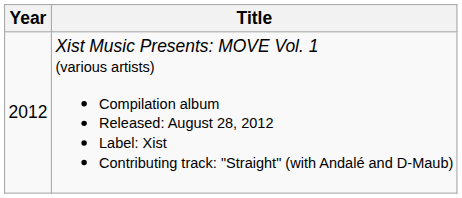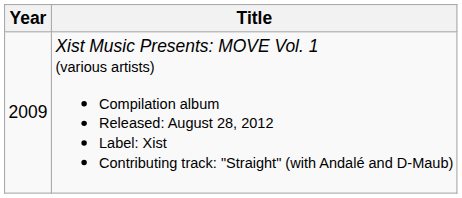row 2 | Year: 2012 -> 2009
